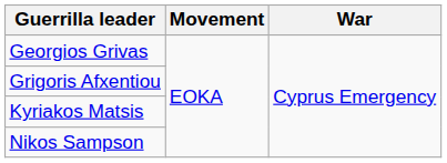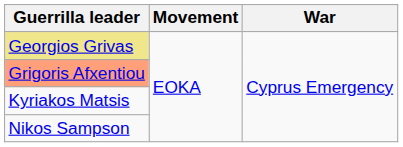Georgios Grivas | Guerrilla leader: no background -> khaki background
Grigoris Afxentiou | Guerrilla leader: no background -> lightsalmon background
